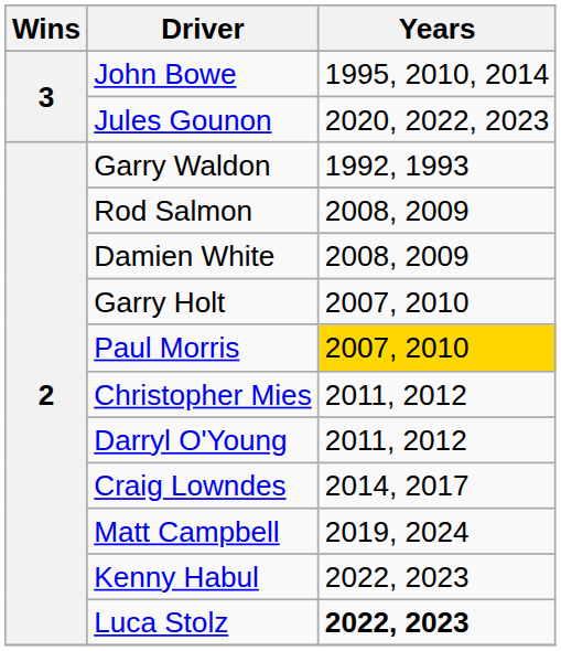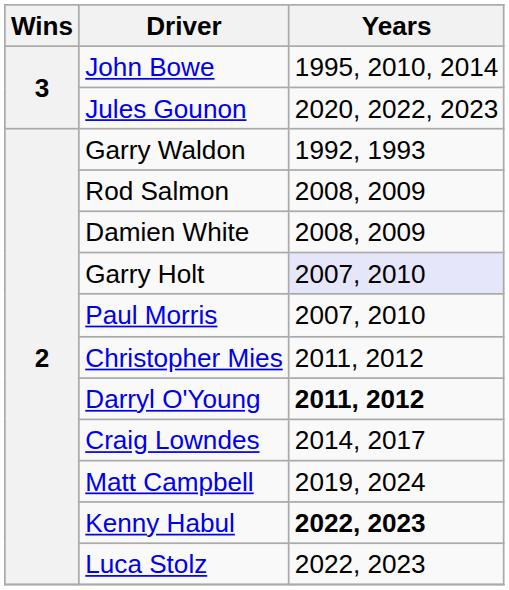Garry Holt | Years: no background -> lavender background
Paul Morris | Years: gold background -> no background
Darryl O'Young | Years: normal -> bold
Kenny Habul | Years: normal -> bold
Luca Stolz | Years: bold -> normal
